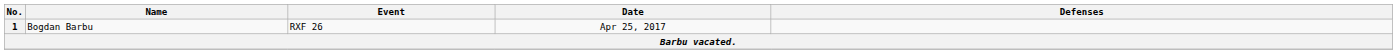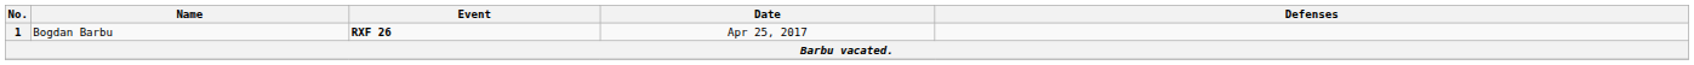1 | Event: normal -> bold
